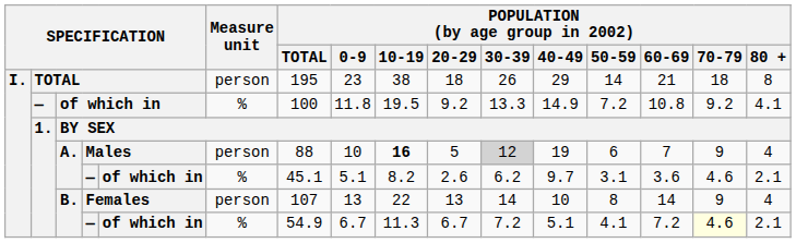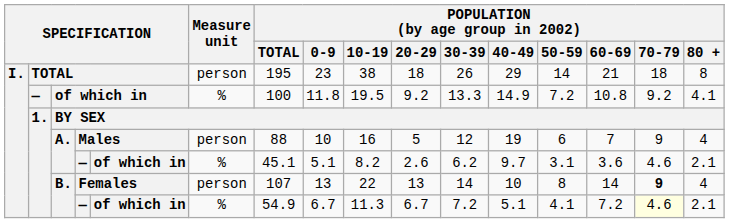Males | POPULATION (by age group in 2002) / 10-19: bold -> normal
Males | POPULATION (by age group in 2002) / 30-39: lightgrey background -> no background
Females | POPULATION (by age group in 2002) / 70-79: normal -> bold
